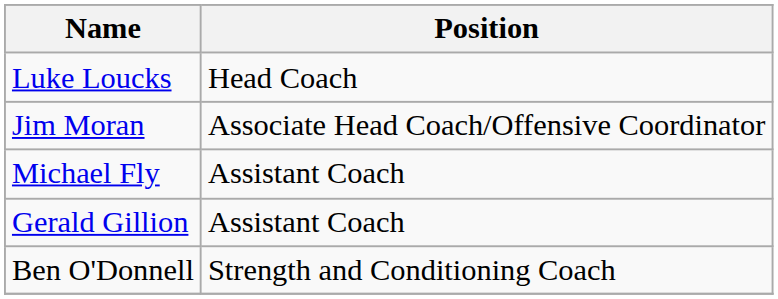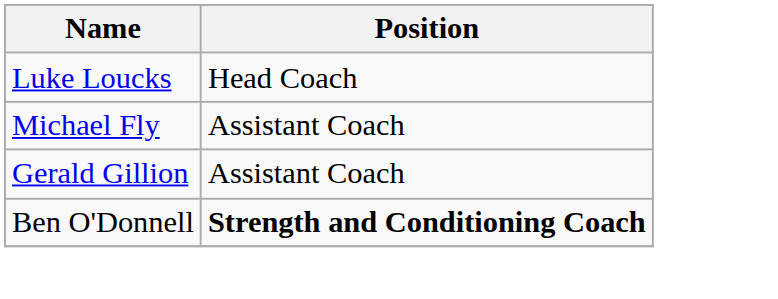- row: Jim Moran | Associate Head Coach/Offensive Coordinator
Ben O'Donnell | Position: normal -> bold
